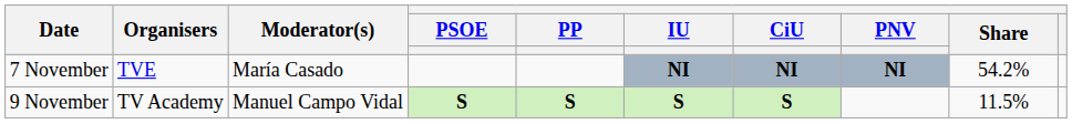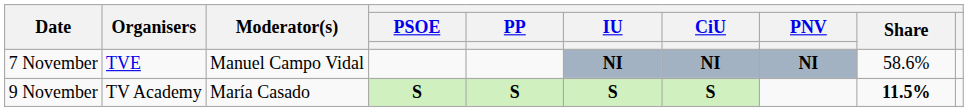7 November | Moderator(s): María Casado -> Manuel Campo Vidal
7 November | Share: 54.2% -> 58.6%
9 November | Moderator(s): Manuel Campo Vidal -> María Casado
9 November | Share: normal -> bold
